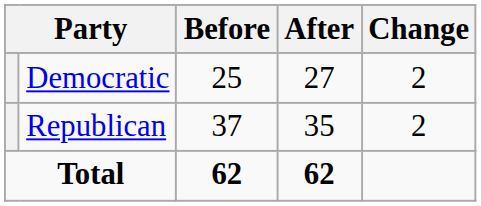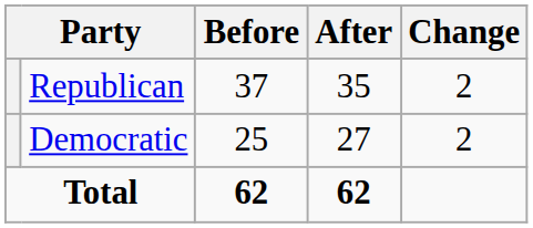rows swapped: Republican <-> Democratic
